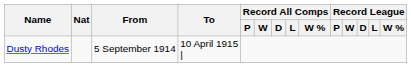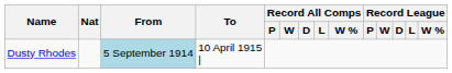Dusty Rhodes | From: no background -> lightblue background
